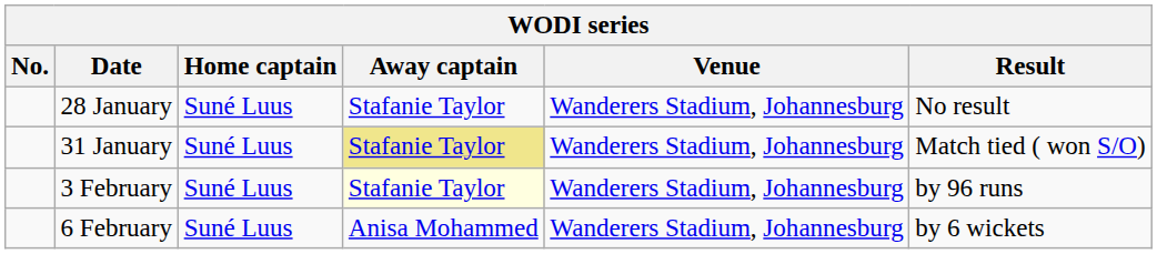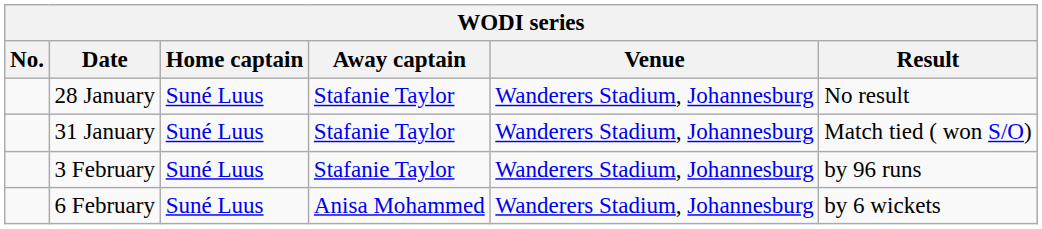31 January | Away captain: khaki background -> no background
3 February | Away captain: lightyellow background -> no background
